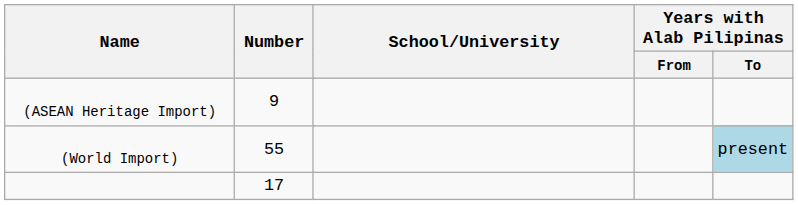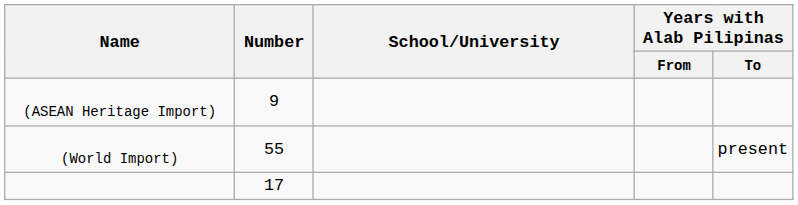(World Import) | Years with Alab Pilipinas / To: lightblue background -> no background
